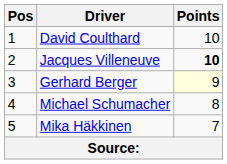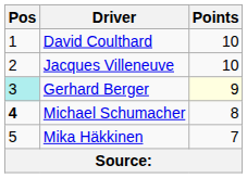Jacques Villeneuve | Points: bold -> normal
Gerhard Berger | Pos: no background -> paleturquoise background
Michael Schumacher | Pos: normal -> bold
